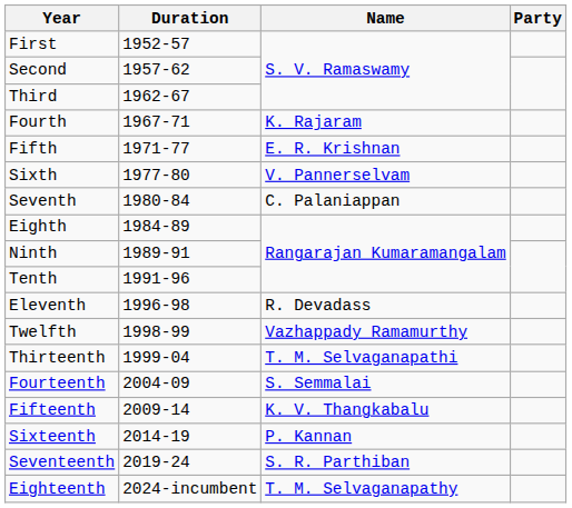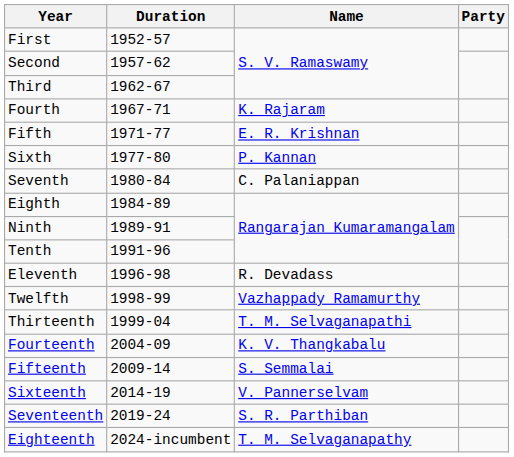Sixth | Name: V. Pannerselvam -> P. Kannan
Fourteenth | Name: S. Semmalai -> K. V. Thangkabalu
Fifteenth | Name: K. V. Thangkabalu -> S. Semmalai
Sixteenth | Name: P. Kannan -> V. Pannerselvam
